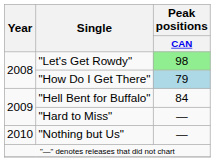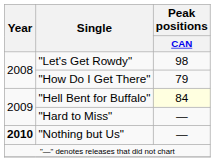"Let's Get Rowdy" | Peak positions / CAN: lightgreen background -> no background
"How Do I Get There" | Peak positions / CAN: lightblue background -> no background
"Hell Bent for Buffalo" | Peak positions / CAN: no background -> lightyellow background
"Nothing but Us" | Year: normal -> bold
